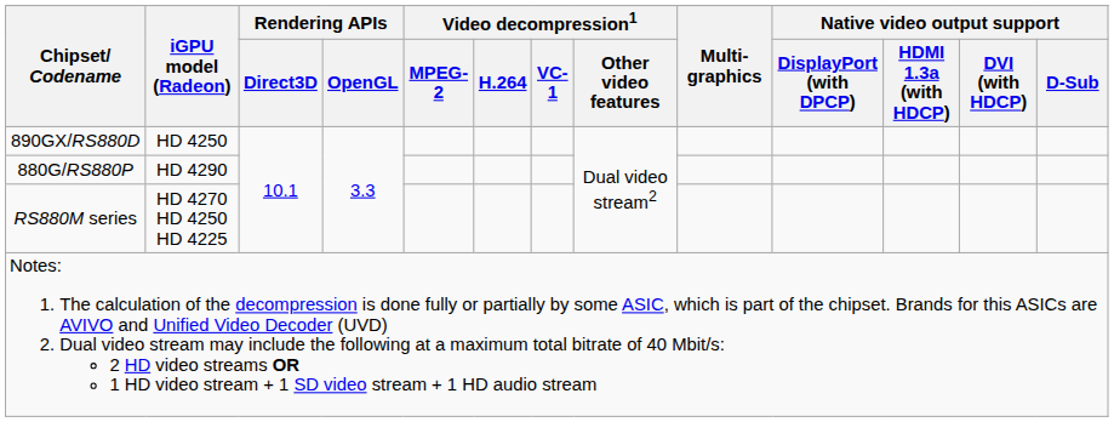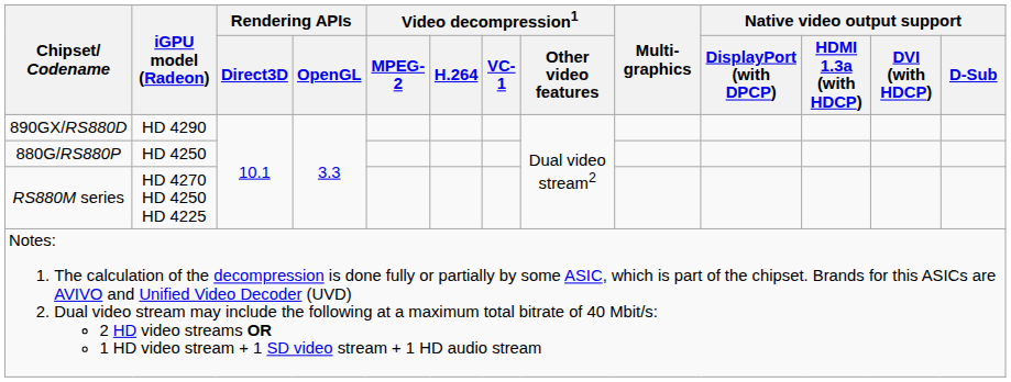890GX/RS880D | iGPU model (Radeon): HD 4250 -> HD 4290
880G/RS880P | iGPU model (Radeon): HD 4290 -> HD 4250
